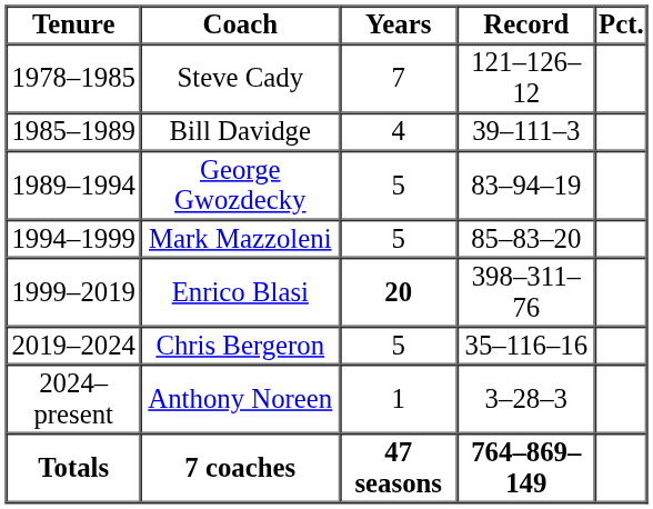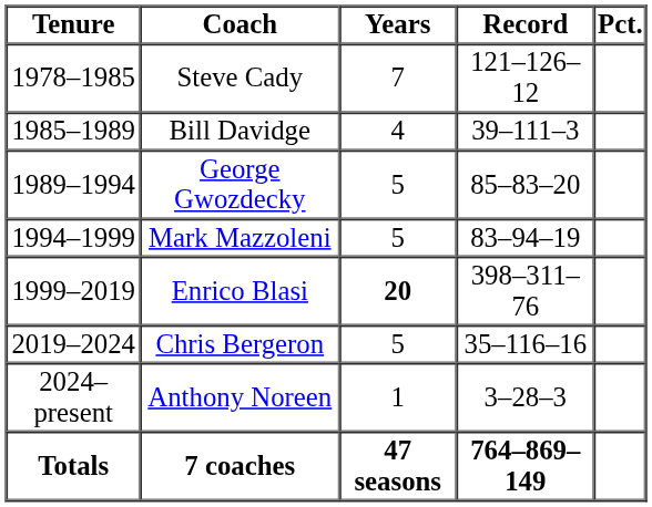George Gwozdecky | Record: 83–94–19 -> 85–83–20
Mark Mazzoleni | Record: 85–83–20 -> 83–94–19
